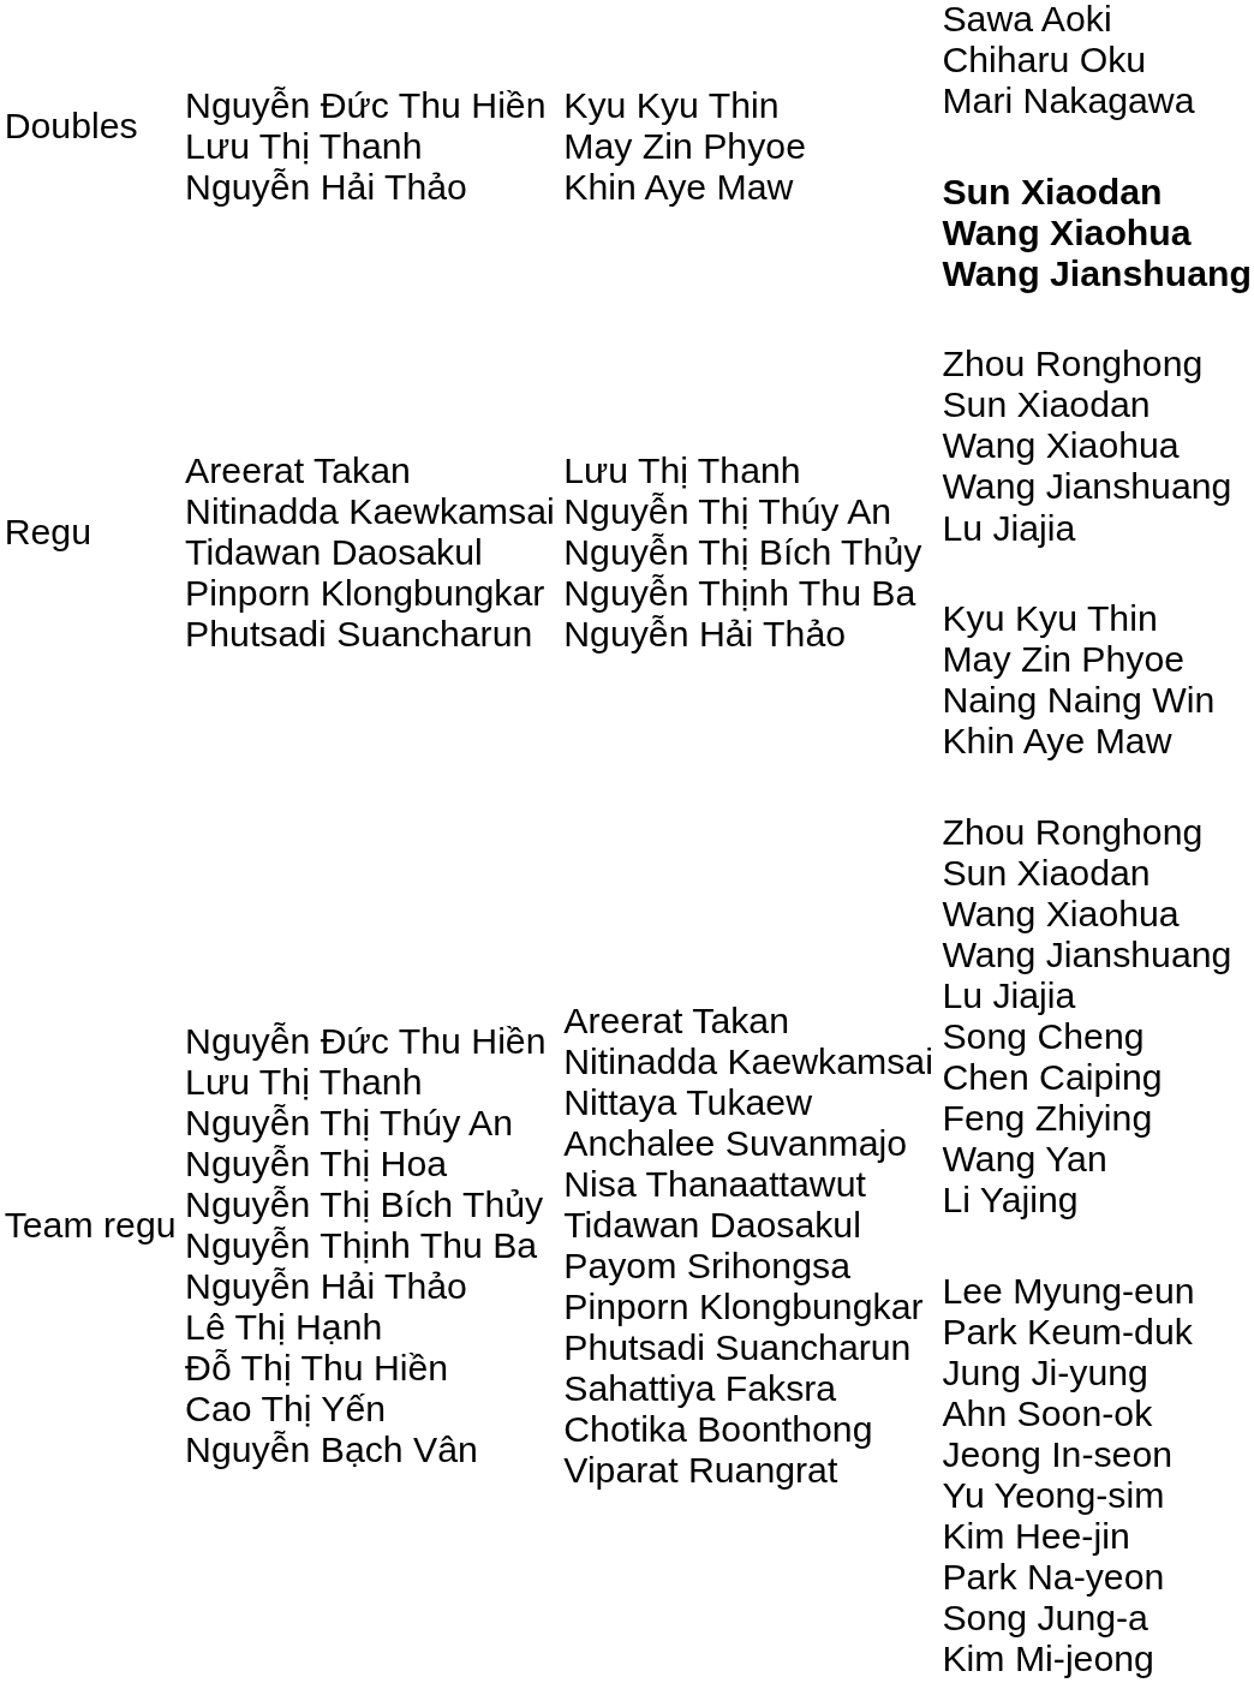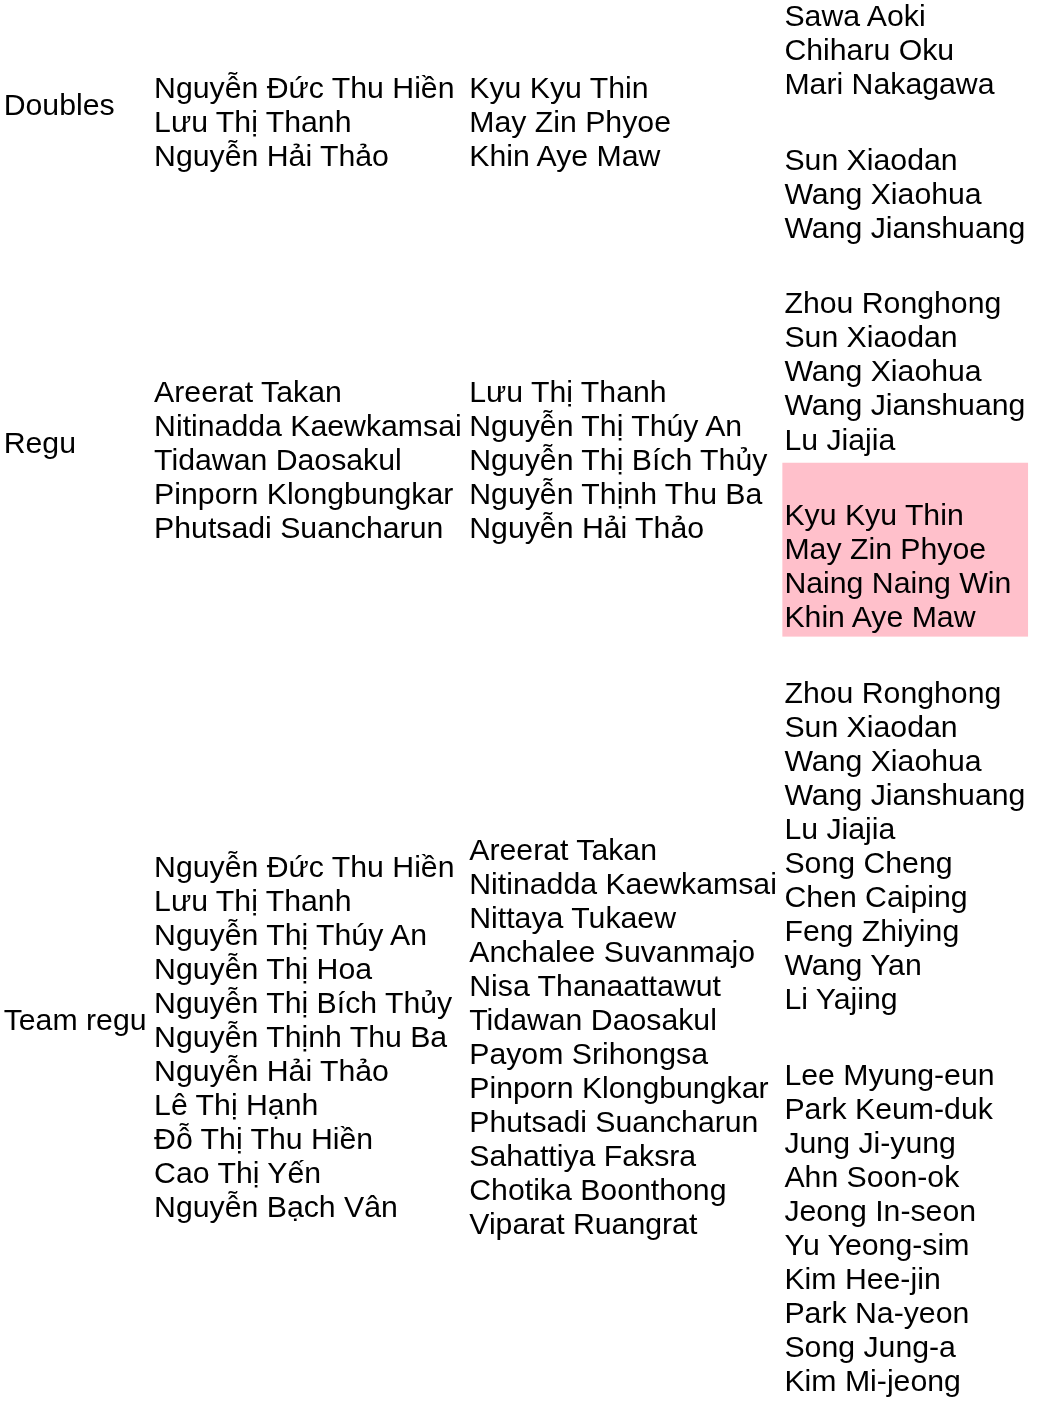Sun Xiaodan Wang Xiaohua Wang Jianshuang | column 4: bold -> normal
Kyu Kyu Thin May Zin Phyoe Naing Naing Win Khin Aye Maw | column 4: no background -> pink background
